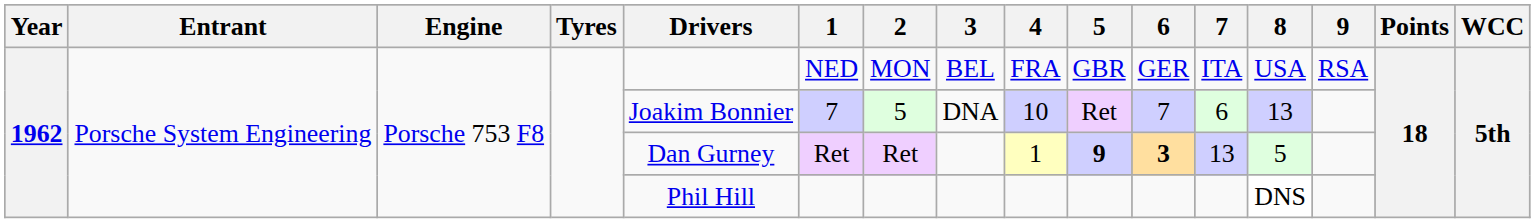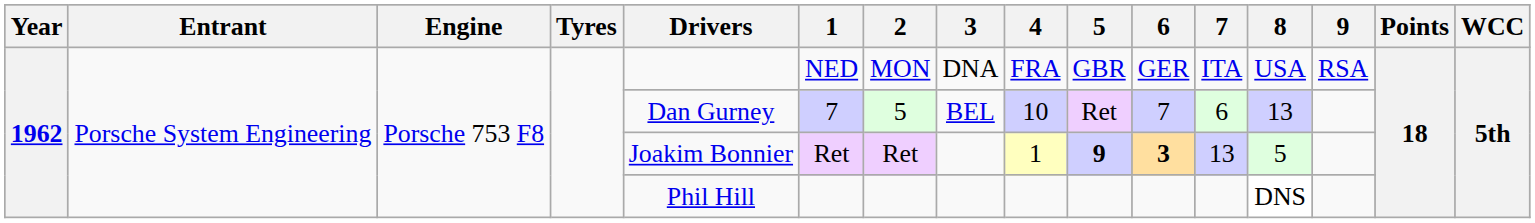row 2 | 3: BEL -> DNA
row 3 | Drivers: Joakim Bonnier -> Dan Gurney
row 3 | 3: DNA -> BEL
row 4 | Drivers: Dan Gurney -> Joakim Bonnier
